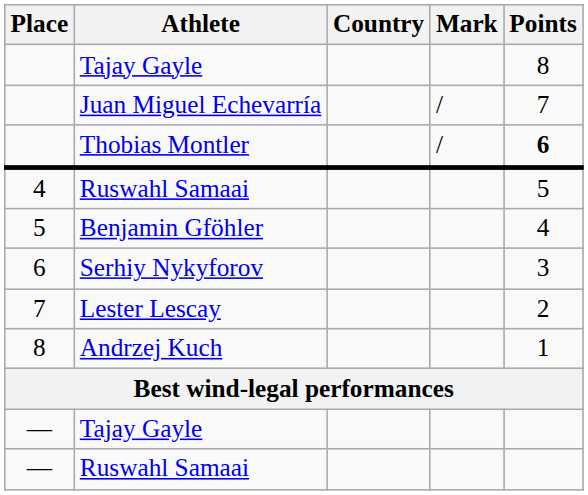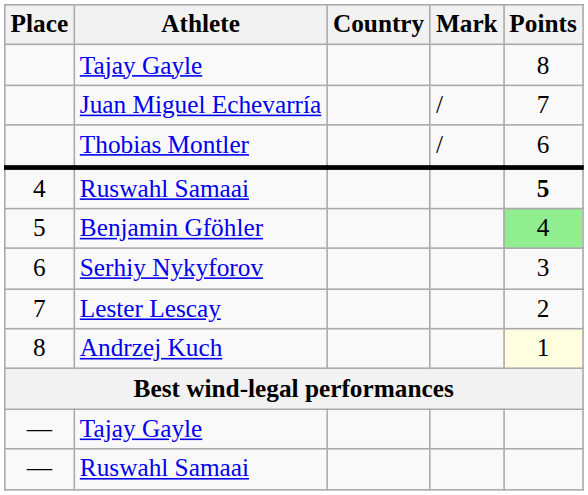Thobias Montler | Points: bold -> normal
4 / Ruswahl Samaai | Points: normal -> bold
Benjamin Gföhler | Points: no background -> lightgreen background
Andrzej Kuch | Points: no background -> lightyellow background
